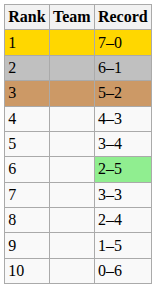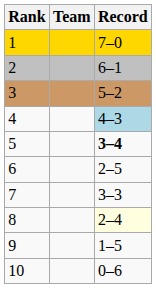4 | Record: no background -> lightblue background
5 | Record: normal -> bold
6 | Record: lightgreen background -> no background
8 | Record: no background -> lightyellow background
